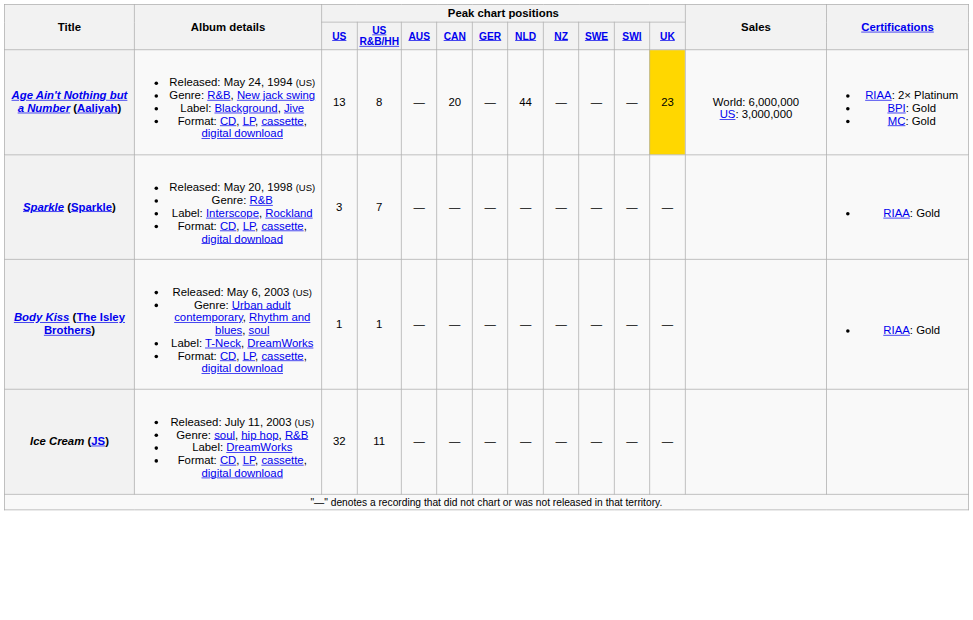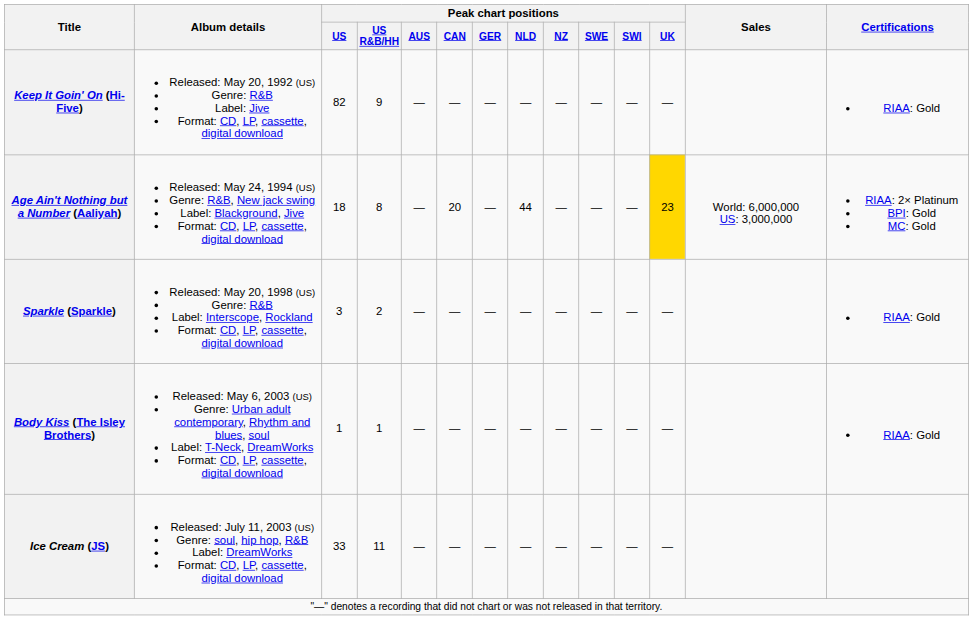+ row: Keep It Goin' On (Hi-Five) | Released: May 20, 1992 (US) Genre: R&B Label: Jive Format: CD, LP, cassette, digital download | 82 | 9 | — | — | — | — | — | — | — | — | RIAA: Gold
Age Ain't Nothing but a Number (Aaliyah) | Peak chart positions / US: 13 -> 18
Sparkle (Sparkle) | Peak chart positions / US R&B/HH: 7 -> 2
Ice Cream (JS) | Peak chart positions / US: 32 -> 33
